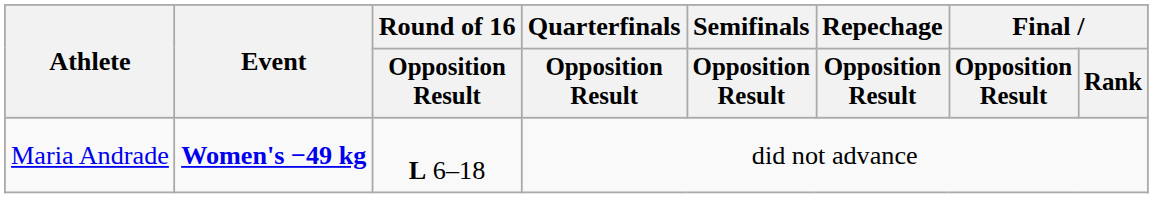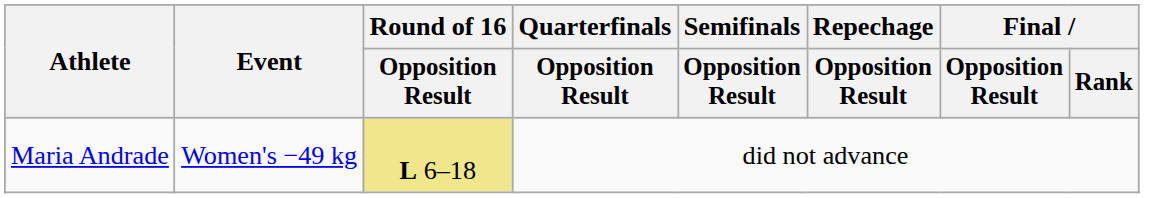Maria Andrade | Event: bold -> normal
Maria Andrade | Round of 16 / Opposition Result: no background -> khaki background
